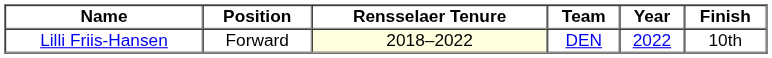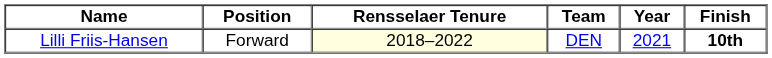Lilli Friis-Hansen | Year: 2022 -> 2021
Lilli Friis-Hansen | Finish: normal -> bold
